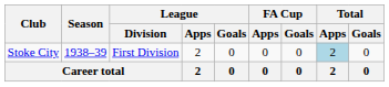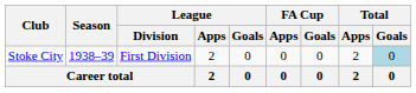Stoke City | Total / Apps: lightblue background -> no background
Stoke City | Total / Goals: no background -> lightblue background
